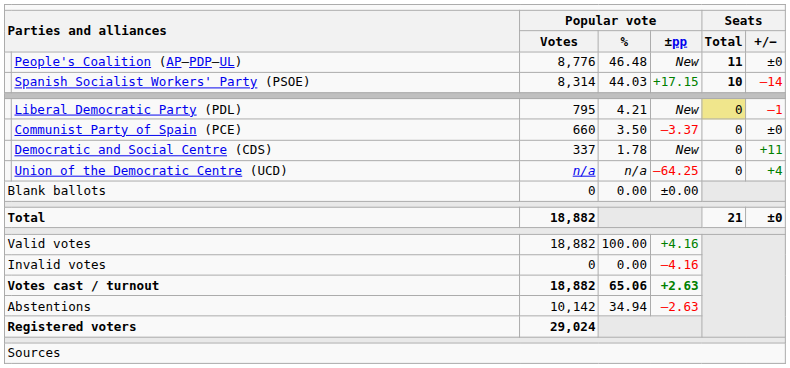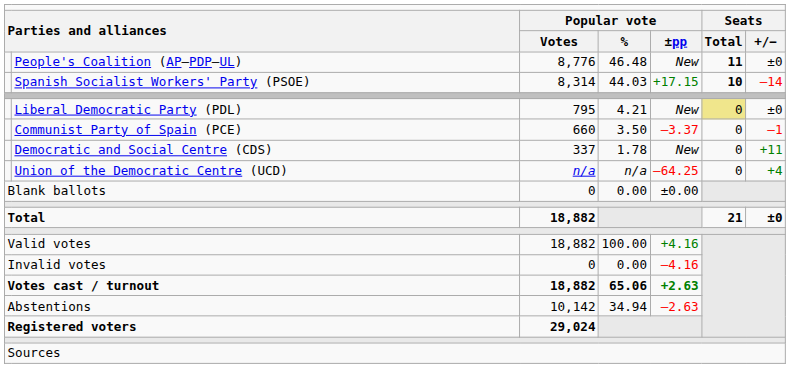Liberal Democratic Party (PDL) | column 7: –1 -> ±0
Communist Party of Spain (PCE) | column 7: ±0 -> –1
